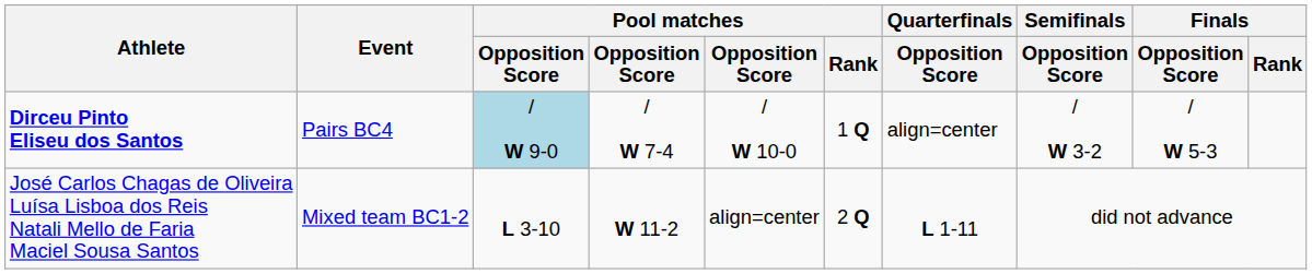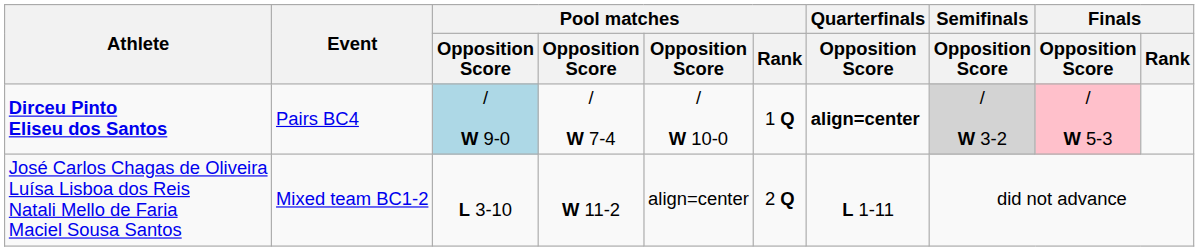Dirceu Pinto Eliseu dos Santos | Quarterfinals / Opposition Score: normal -> bold
Dirceu Pinto Eliseu dos Santos | Semifinals / Opposition Score: no background -> lightgrey background
Dirceu Pinto Eliseu dos Santos | Finals / Opposition Score: no background -> pink background
